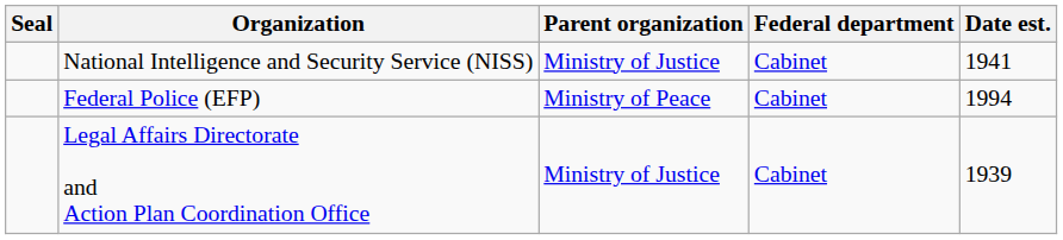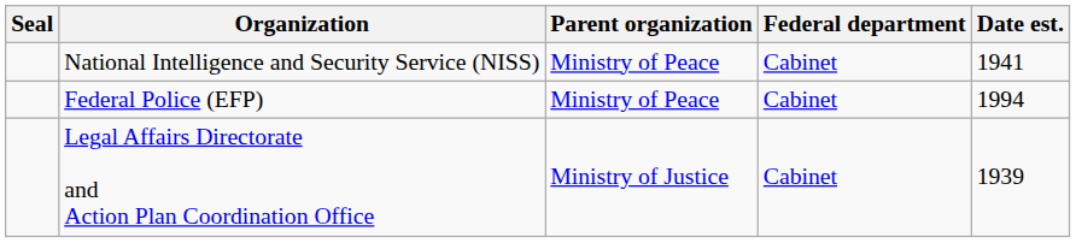National Intelligence and Security Service (NISS) | Parent organization: Ministry of Justice -> Ministry of Peace
